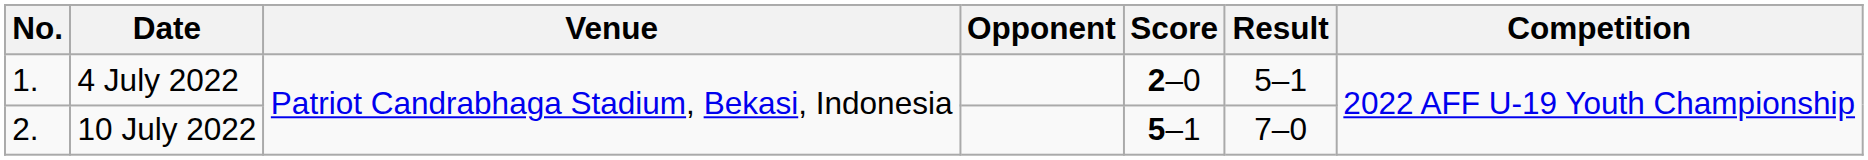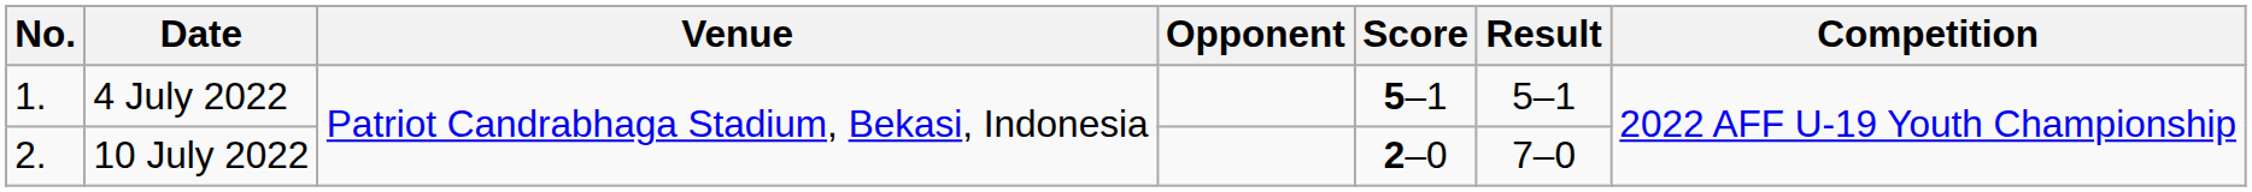4 July 2022 | Score: 2–0 -> 5–1
10 July 2022 | Score: 5–1 -> 2–0
